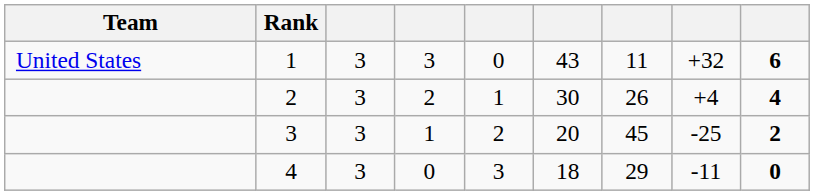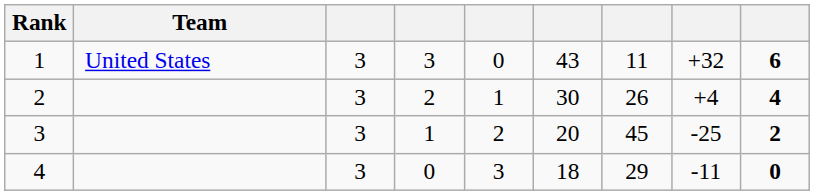columns swapped: Rank <-> Team
